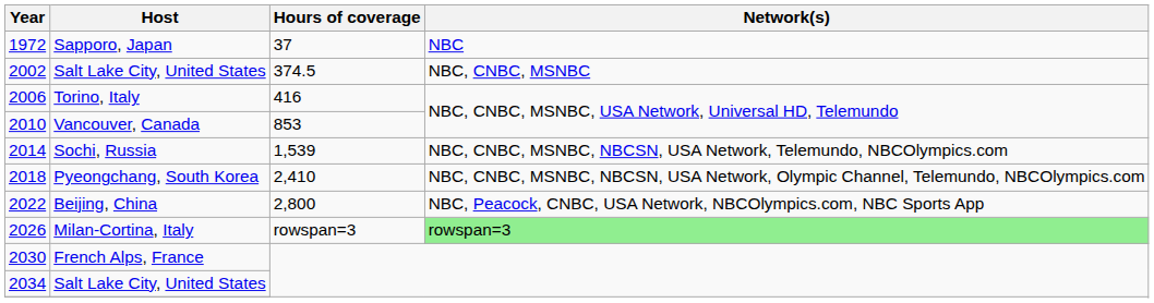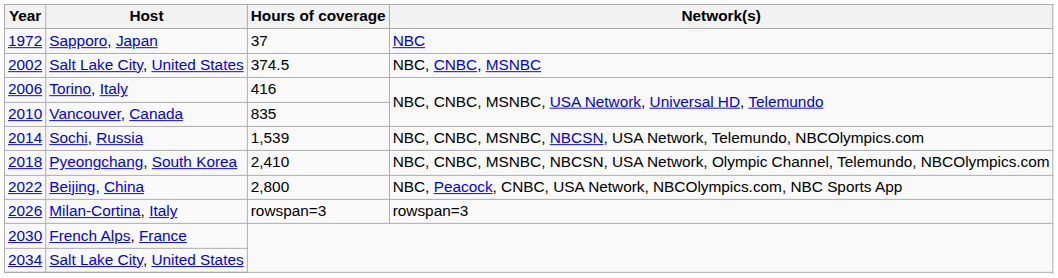Vancouver, Canada | Hours of coverage: 853 -> 835
Milan-Cortina, Italy | Network(s): lightgreen background -> no background
